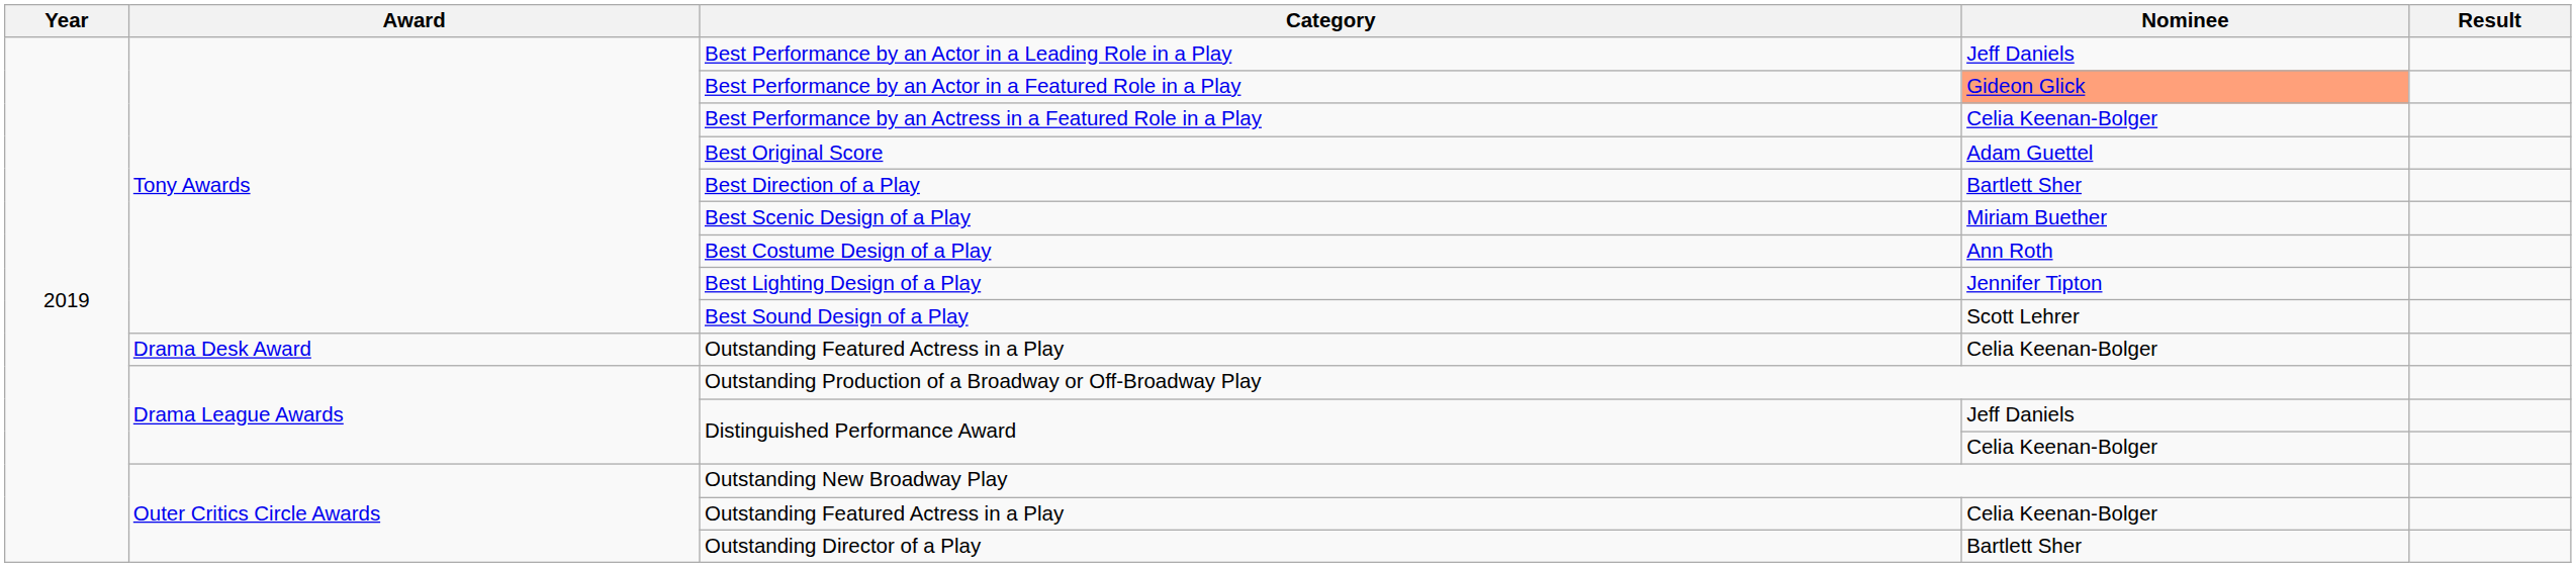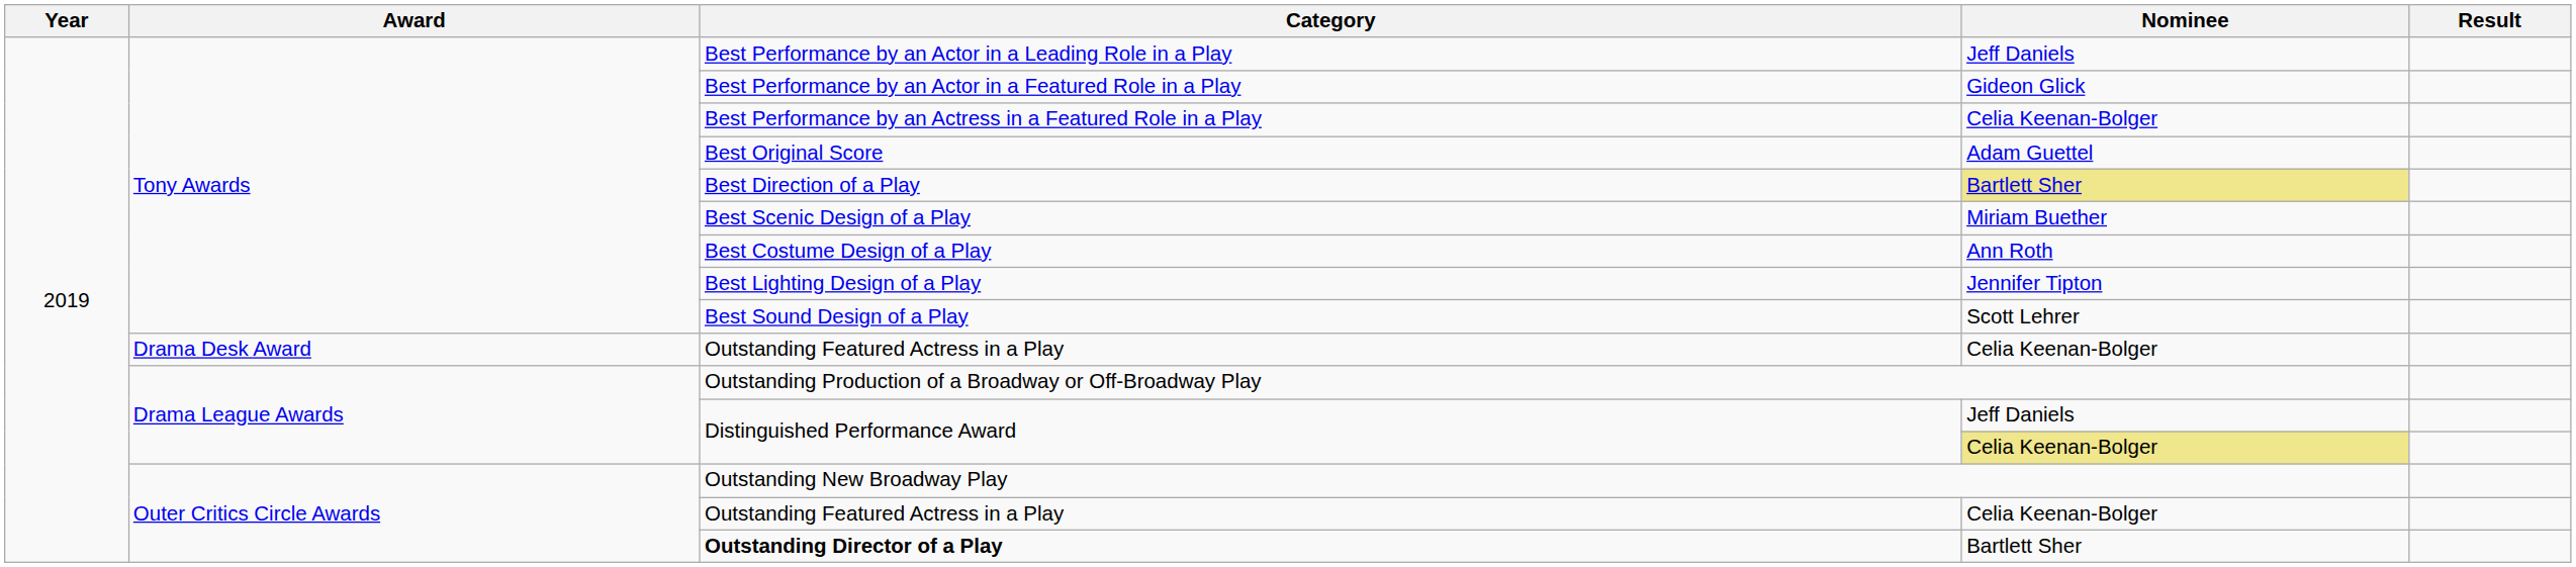Best Performance by an Actor in a Featured Role in a Play | Nominee: lightsalmon background -> no background
Best Direction of a Play | Nominee: no background -> khaki background
Distinguished Performance Award / Celia Keenan-Bolger | Nominee: no background -> khaki background
Outstanding Director of a Play | Category: normal -> bold
